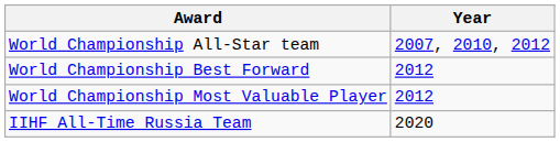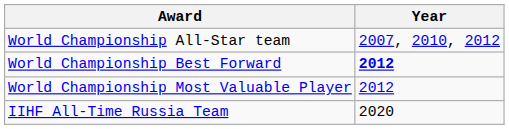World Championship Best Forward | Year: normal -> bold
